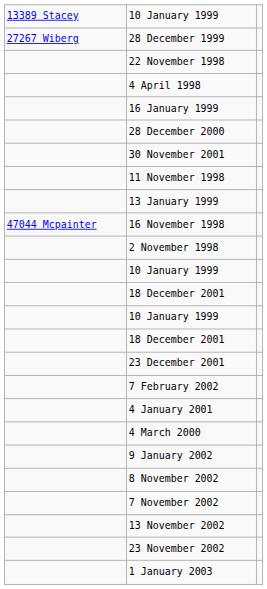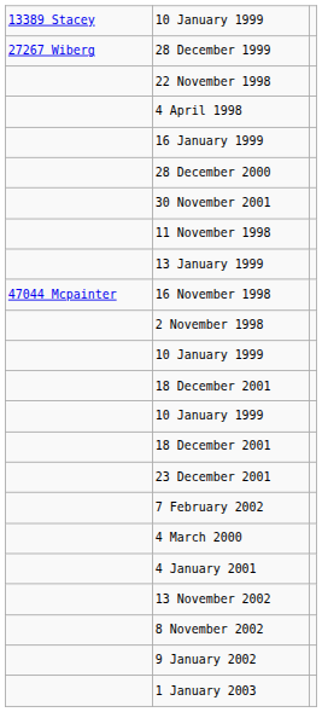rows swapped: 4 March 2000 <-> 4 January 2001
rows swapped: 9 January 2002 <-> 13 November 2002
- row: 7 November 2002
- row: 23 November 2002
